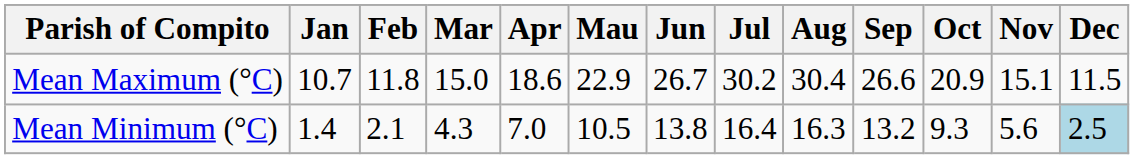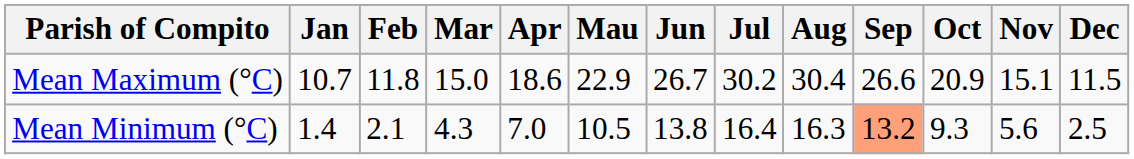row 3 | Sep: no background -> lightsalmon background
row 3 | Dec: lightblue background -> no background
